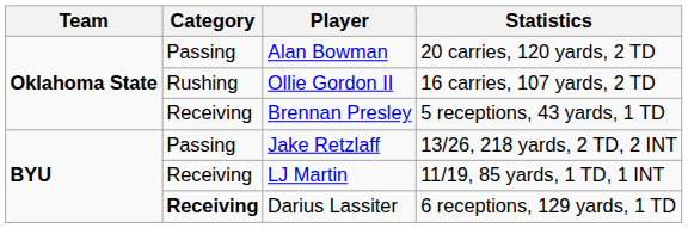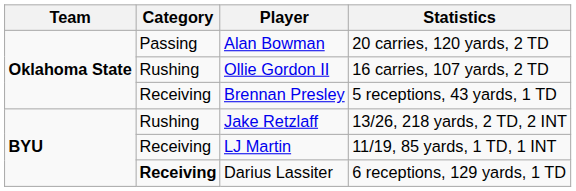Jake Retzlaff | Category: Passing -> Rushing
